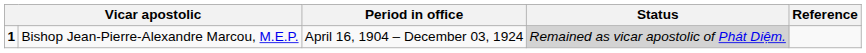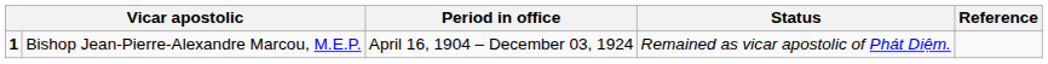Bishop Jean-Pierre-Alexandre Marcou, M.E.P. | Status: lightgrey background -> no background
